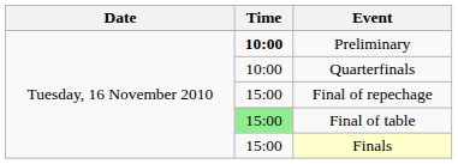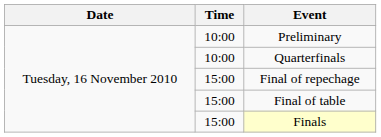Preliminary | Time: bold -> normal
Final of table | Time: lightgreen background -> no background
